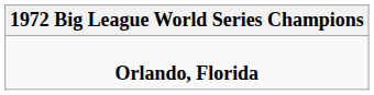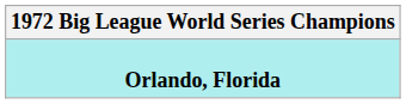row 2 | column 1: no background -> paleturquoise background
